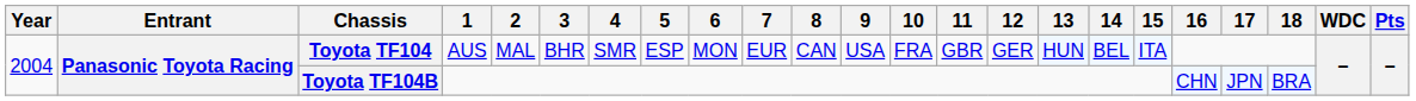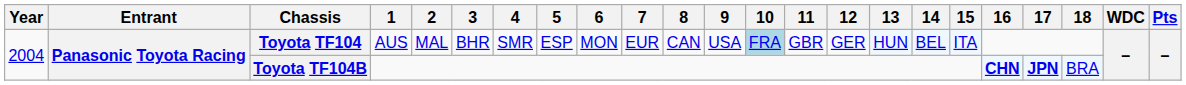Toyota TF104 | 10: no background -> lightblue background
Toyota TF104B | 16: normal -> bold
Toyota TF104B | 17: normal -> bold
